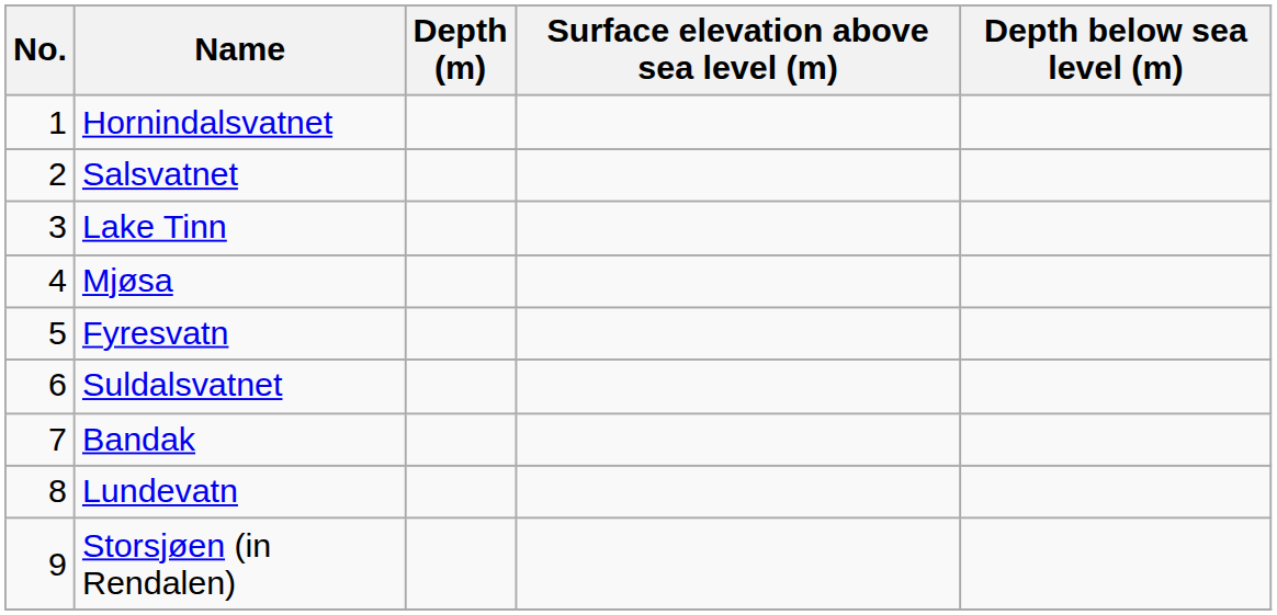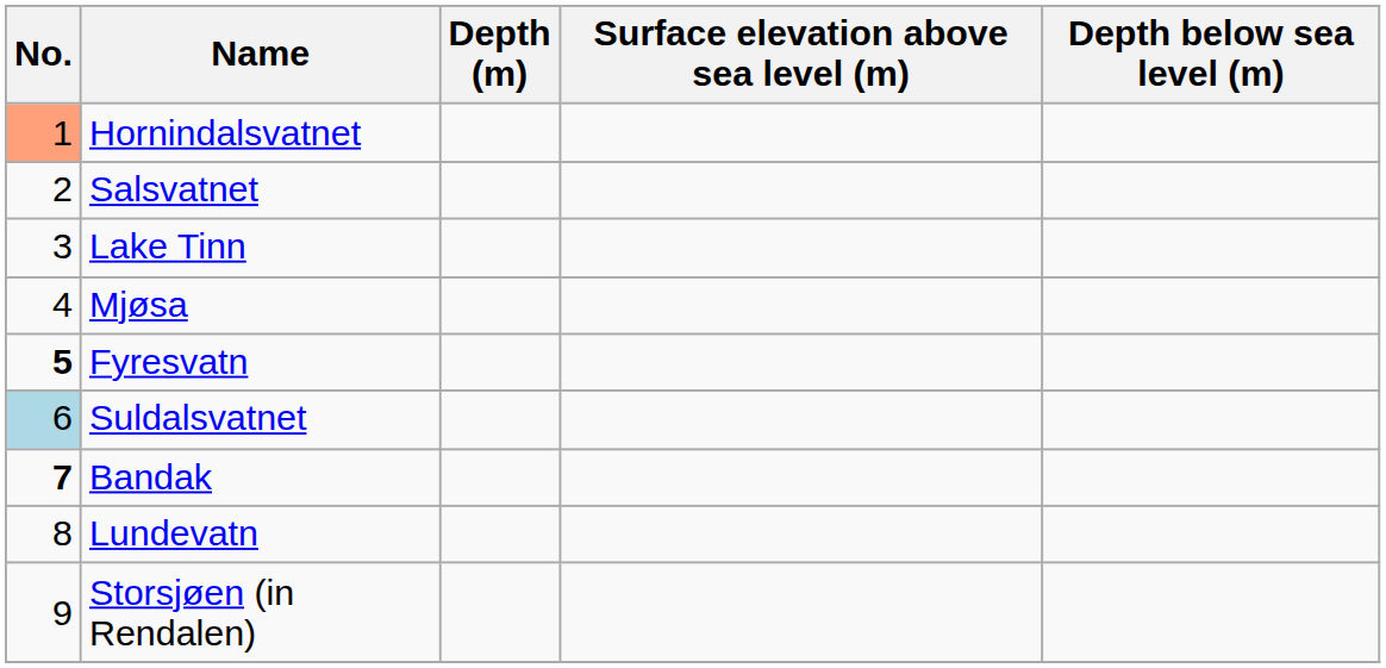Hornindalsvatnet | No.: no background -> lightsalmon background
Fyresvatn | No.: normal -> bold
Suldalsvatnet | No.: no background -> lightblue background
Bandak | No.: normal -> bold
